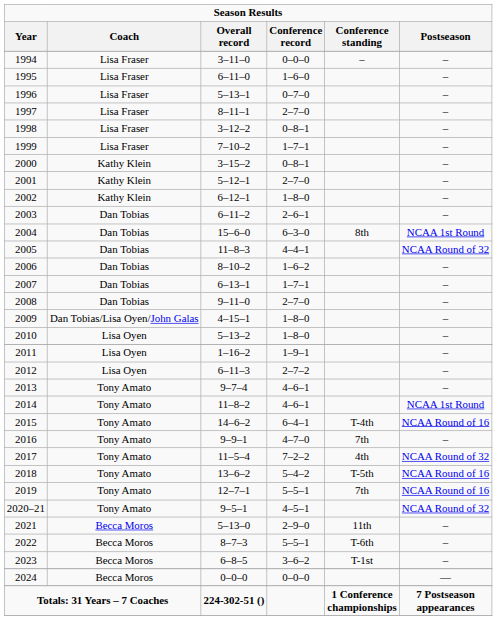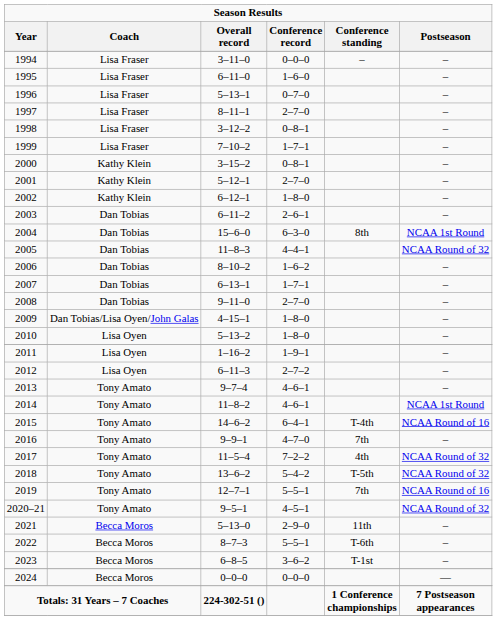2018 | Postseason: NCAA Round of 16 -> NCAA Round of 32
